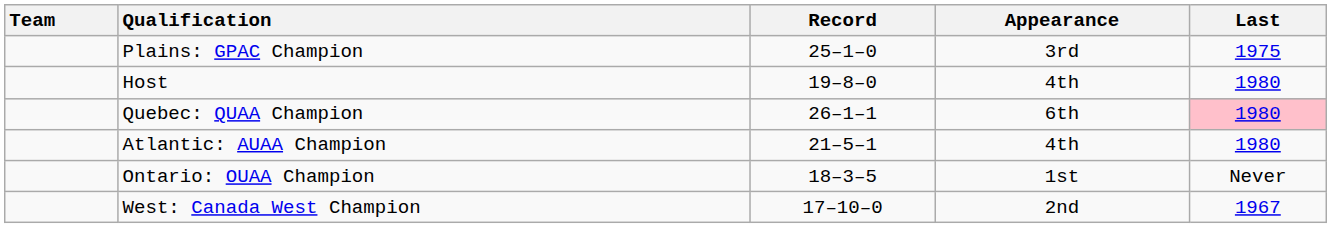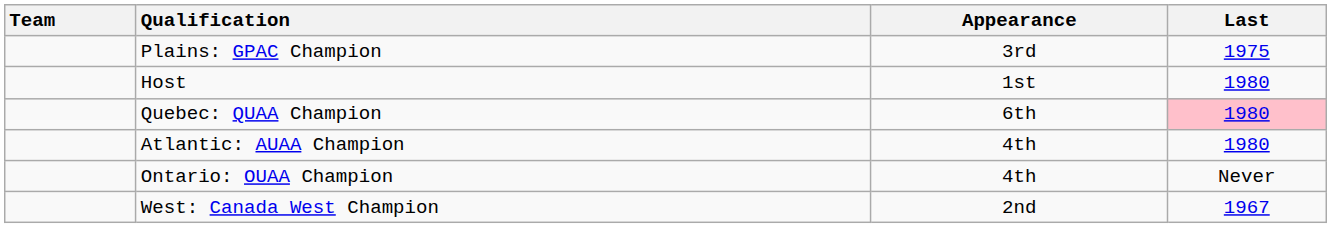- column: Record | 25–1–0 | 19–8–0 | 26–1–1 | 21–5–1 | 18–3–5 | 17–10–0
Host | Appearance: 4th -> 1st
Ontario: OUAA Champion | Appearance: 1st -> 4th
